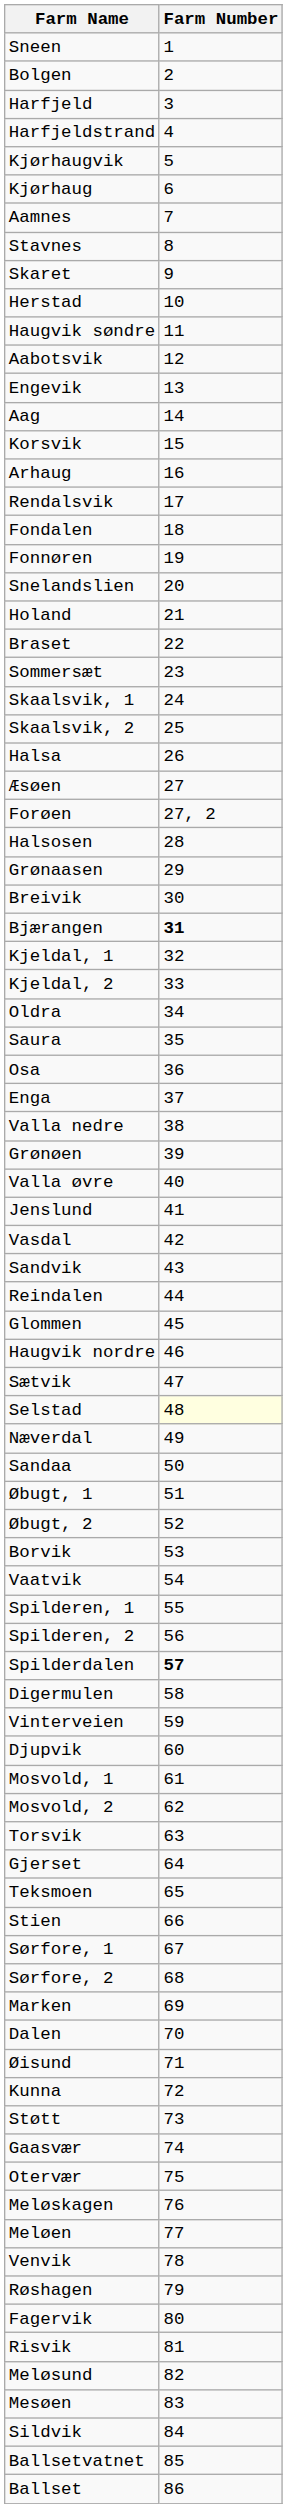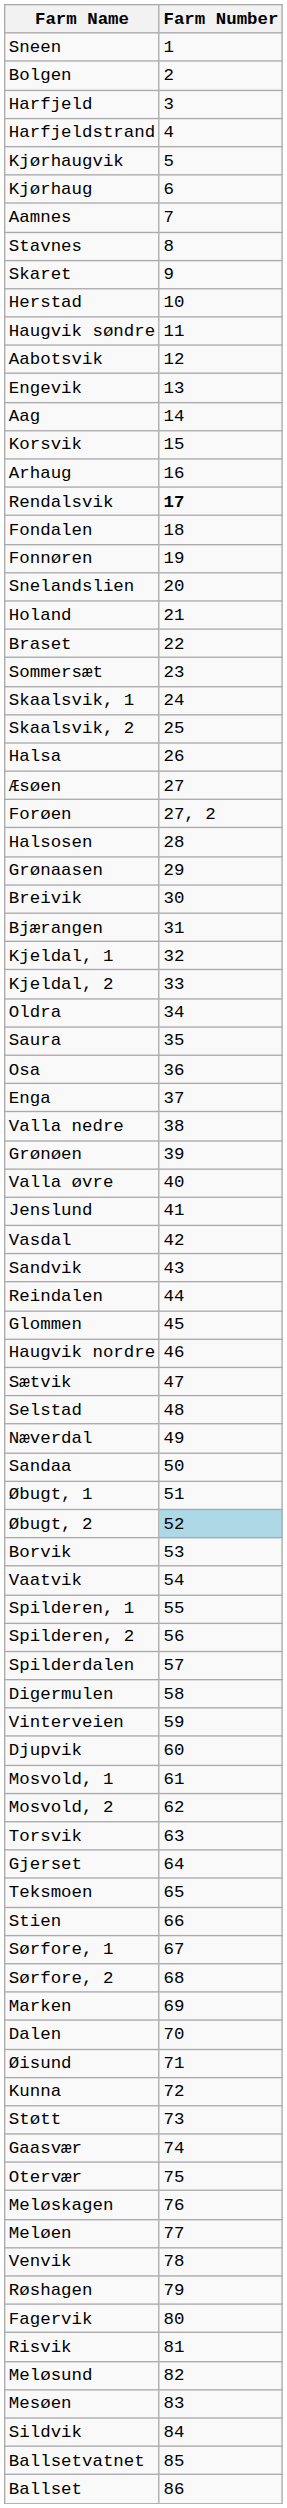Rendalsvik | Farm Number: normal -> bold
Bjærangen | Farm Number: bold -> normal
Selstad | Farm Number: lightyellow background -> no background
Øbugt, 2 | Farm Number: no background -> lightblue background
Spilderdalen | Farm Number: bold -> normal
